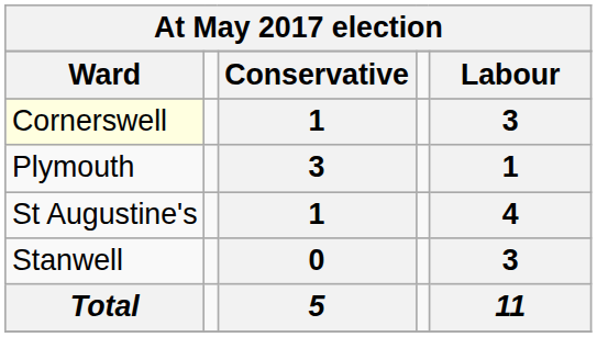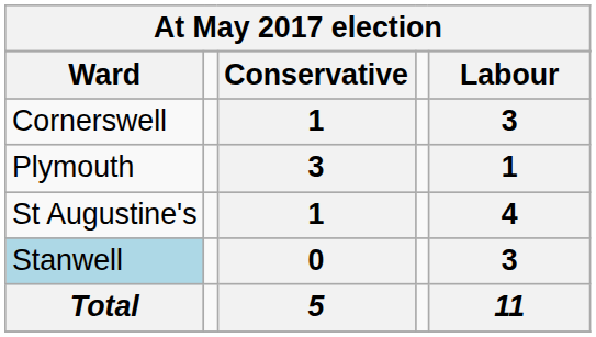Cornerswell | Ward: lightyellow background -> no background
Stanwell | Ward: no background -> lightblue background
